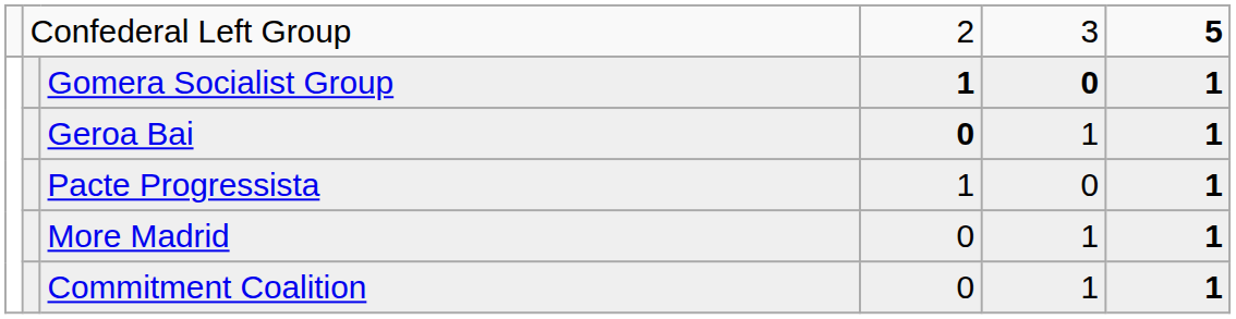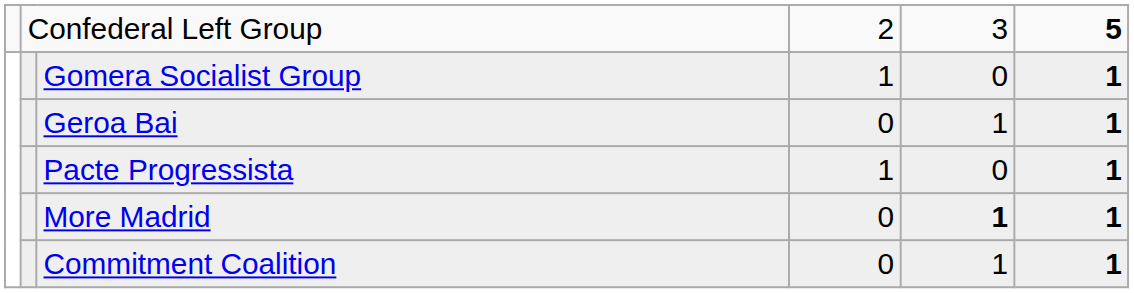Gomera Socialist Group | column 4: bold -> normal
Gomera Socialist Group | column 5: bold -> normal
Geroa Bai | column 4: bold -> normal
More Madrid | column 5: normal -> bold
